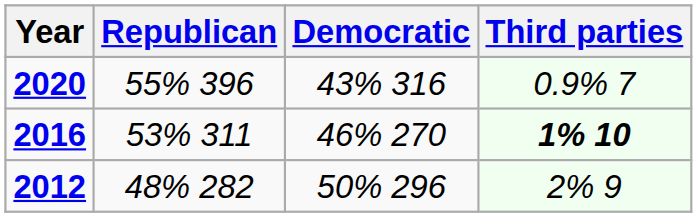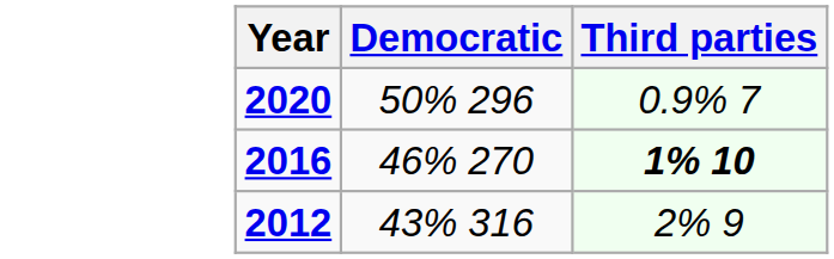- column: Republican | 55% 396 | 53% 311 | 48% 282
2020 | Democratic: 43% 316 -> 50% 296
2012 | Democratic: 50% 296 -> 43% 316
